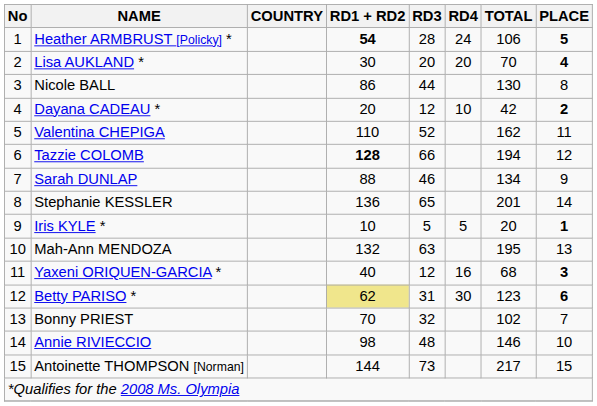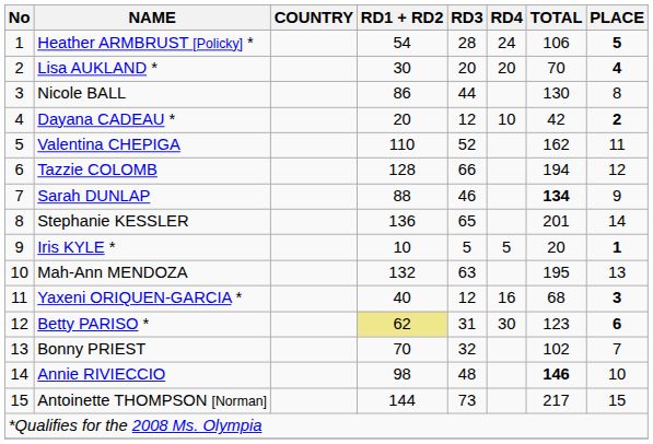Heather ARMBRUST [Policky] * | RD1 + RD2: bold -> normal
Tazzie COLOMB | RD1 + RD2: bold -> normal
Sarah DUNLAP | TOTAL: normal -> bold
Annie RIVIECCIO | TOTAL: normal -> bold
